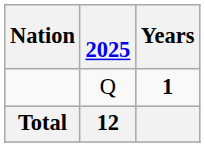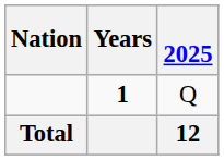columns swapped: 2025 <-> Years
